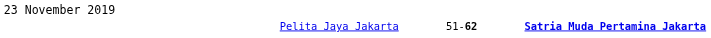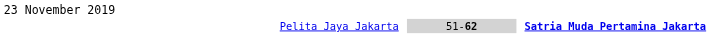Pelita Jaya Jakarta | column 2: no background -> lightgrey background
